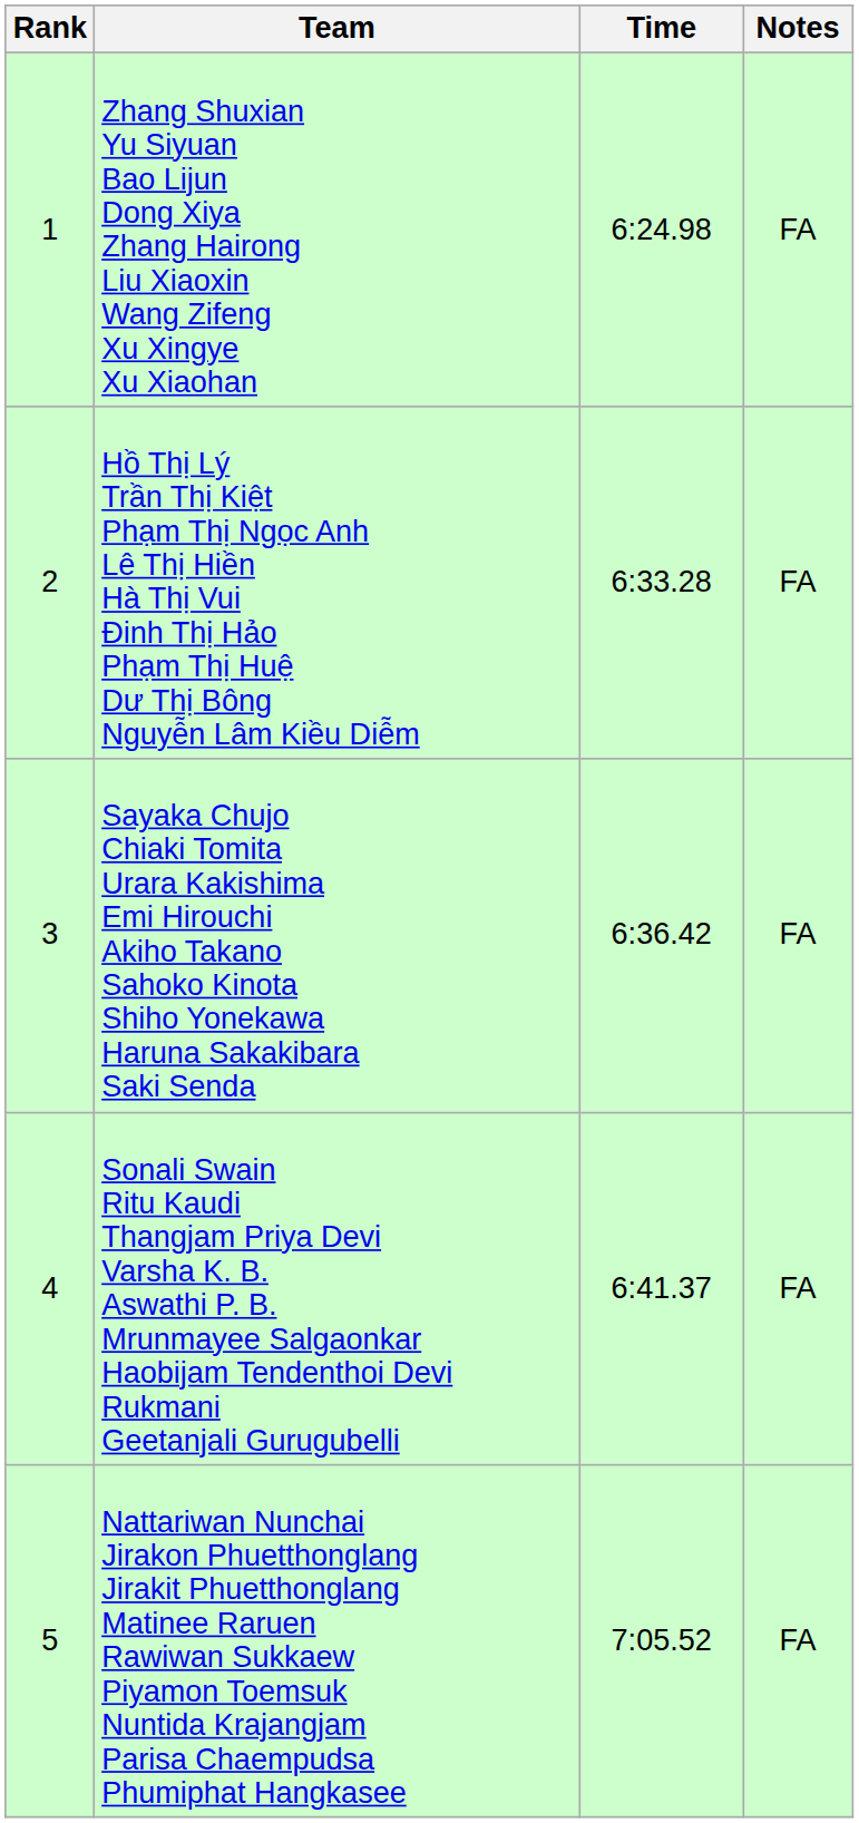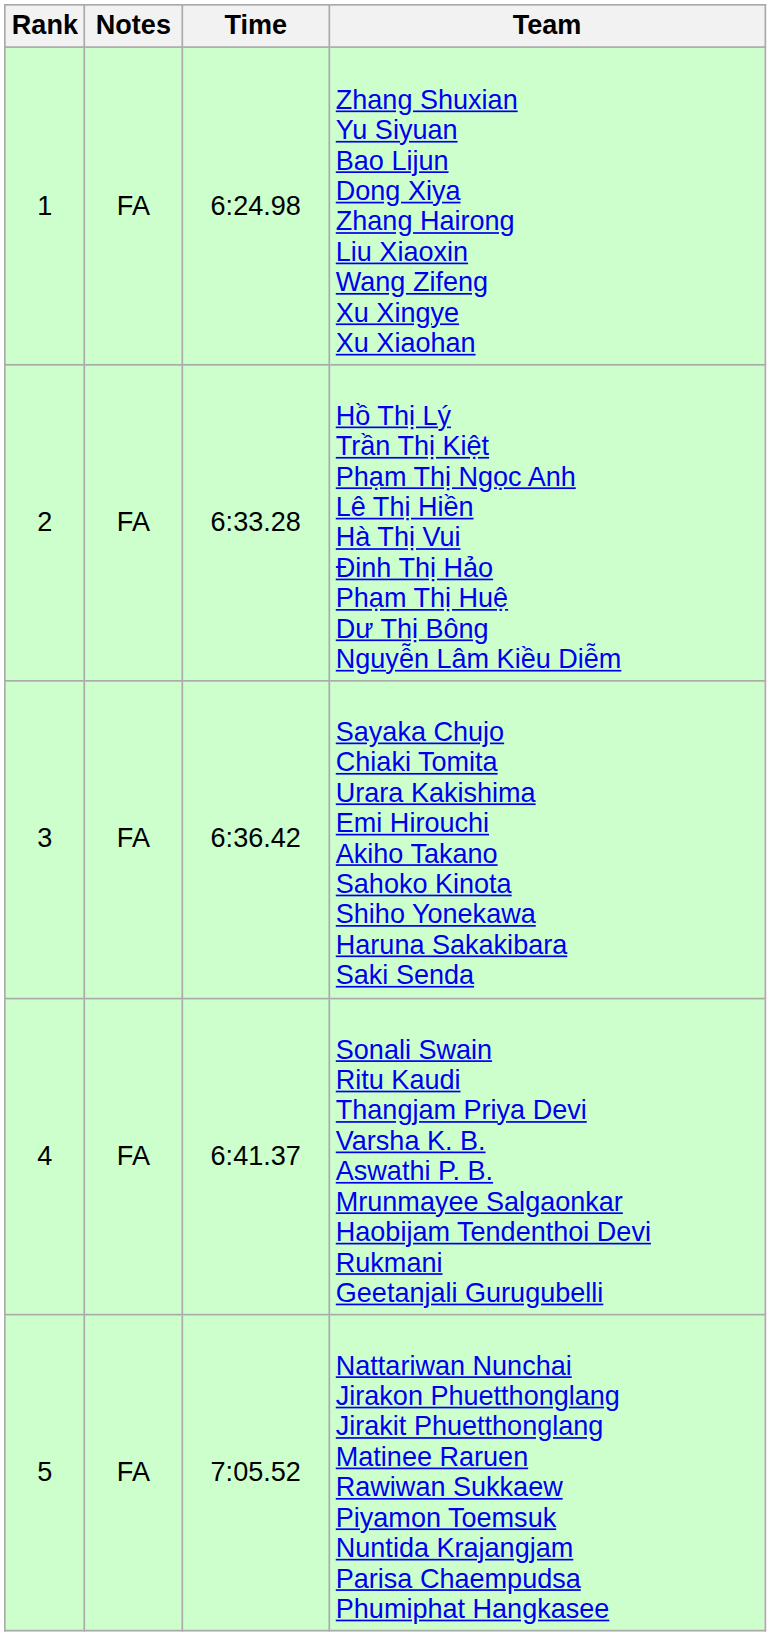columns swapped: Team <-> Notes
